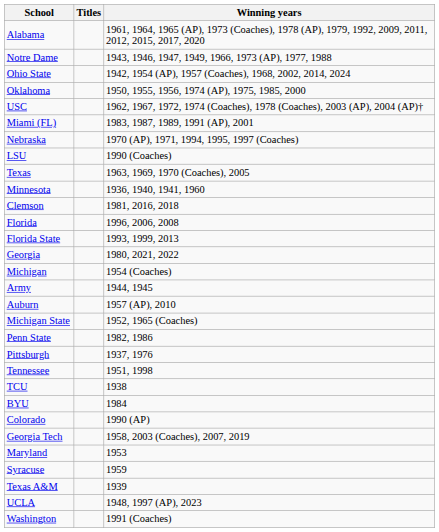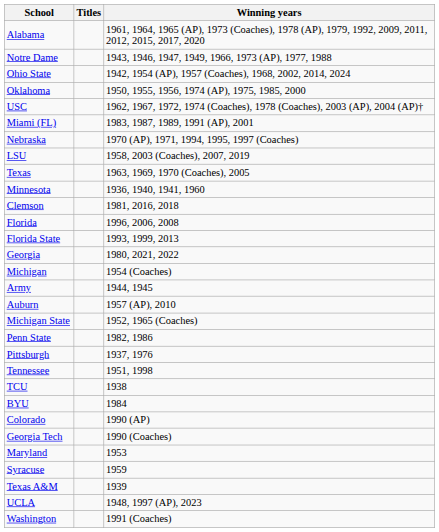LSU | Winning years: 1990 (Coaches) -> 1958, 2003 (Coaches), 2007, 2019
Georgia Tech | Winning years: 1958, 2003 (Coaches), 2007, 2019 -> 1990 (Coaches)
